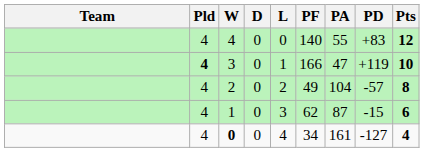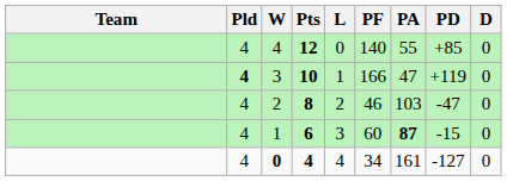columns swapped: D <-> Pts
row 2 | PD: +83 -> +85
row 4 | PF: 49 -> 46
row 4 | PA: 104 -> 103
row 4 | PD: -57 -> -47
row 5 | PF: 62 -> 60
row 5 | PA: normal -> bold
